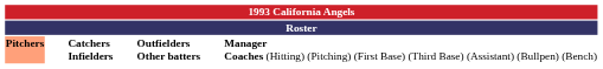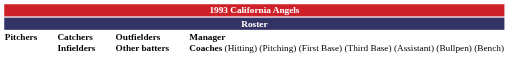Pitchers | column 1: lightsalmon background -> no background
